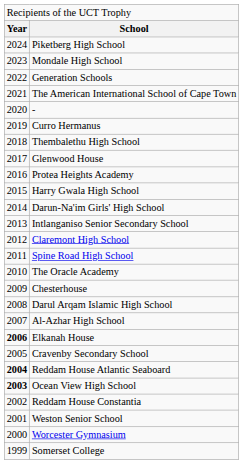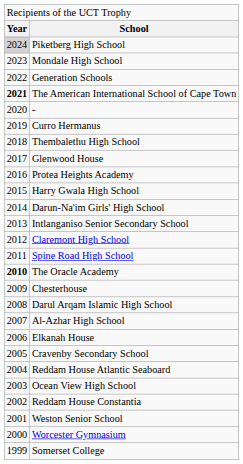Piketberg High School | column 1: no background -> lightgrey background
The American International School of Cape Town | column 1: normal -> bold
The Oracle Academy | column 1: normal -> bold
Elkanah House | column 1: bold -> normal
Reddam House Atlantic Seaboard | column 1: bold -> normal
Ocean View High School | column 1: bold -> normal
